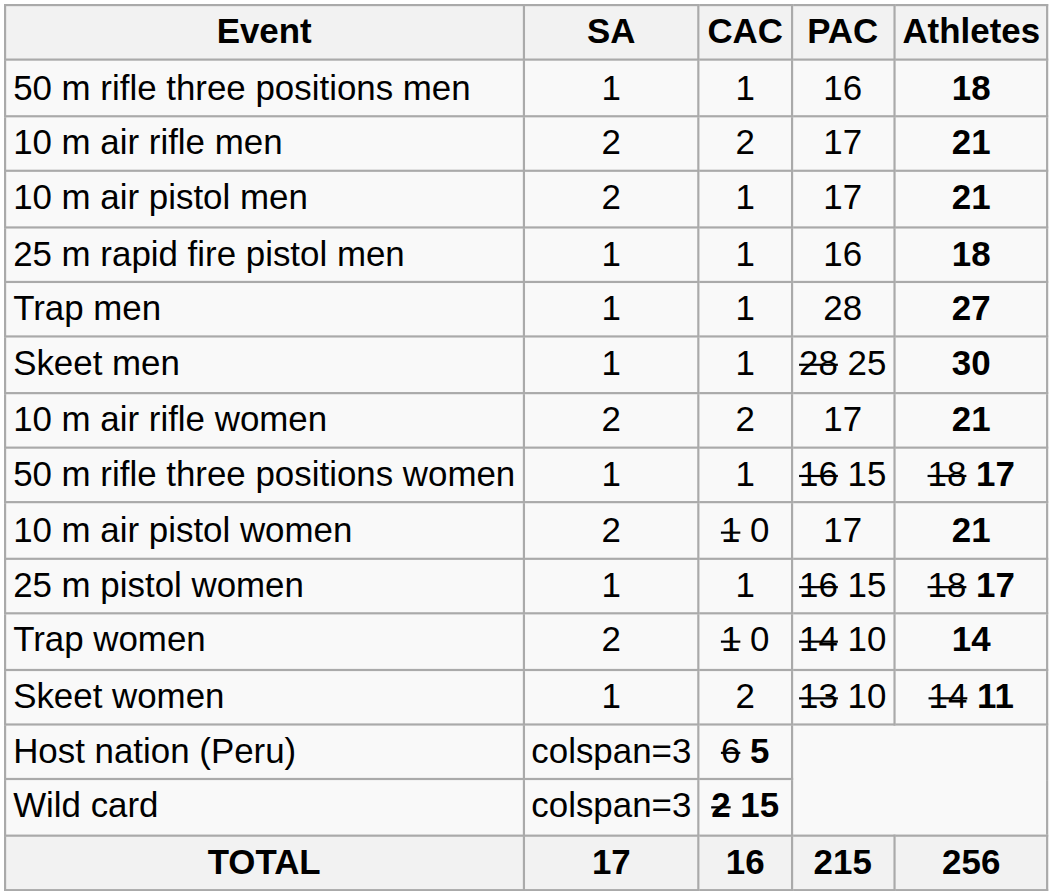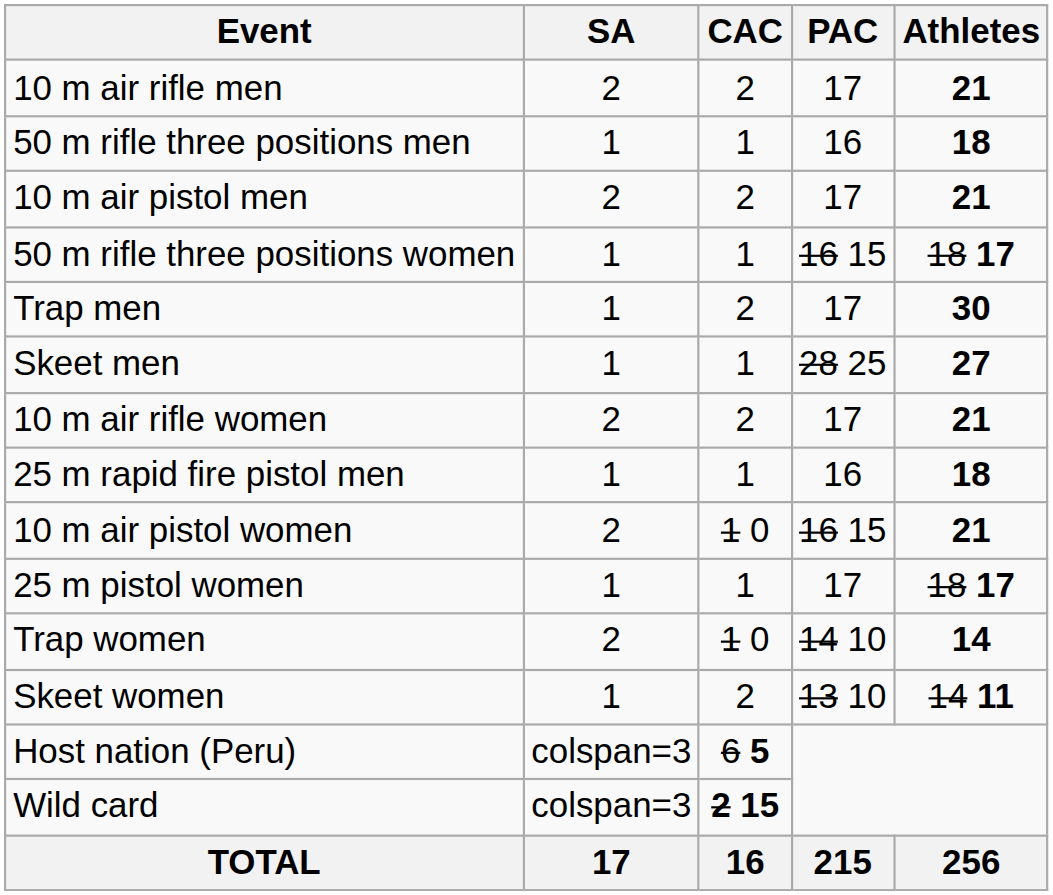rows swapped: 10 m air rifle men <-> 50 m rifle three positions men
10 m air pistol men | CAC: 1 -> 2
rows swapped: 25 m rapid fire pistol men <-> 50 m rifle three positions women
Trap men | CAC: 1 -> 2
Trap men | PAC: 28 -> 17
Trap men | Athletes: 27 -> 30
Skeet men | Athletes: 30 -> 27
10 m air pistol women | PAC: 17 -> 16 15
25 m pistol women | PAC: 16 15 -> 17
